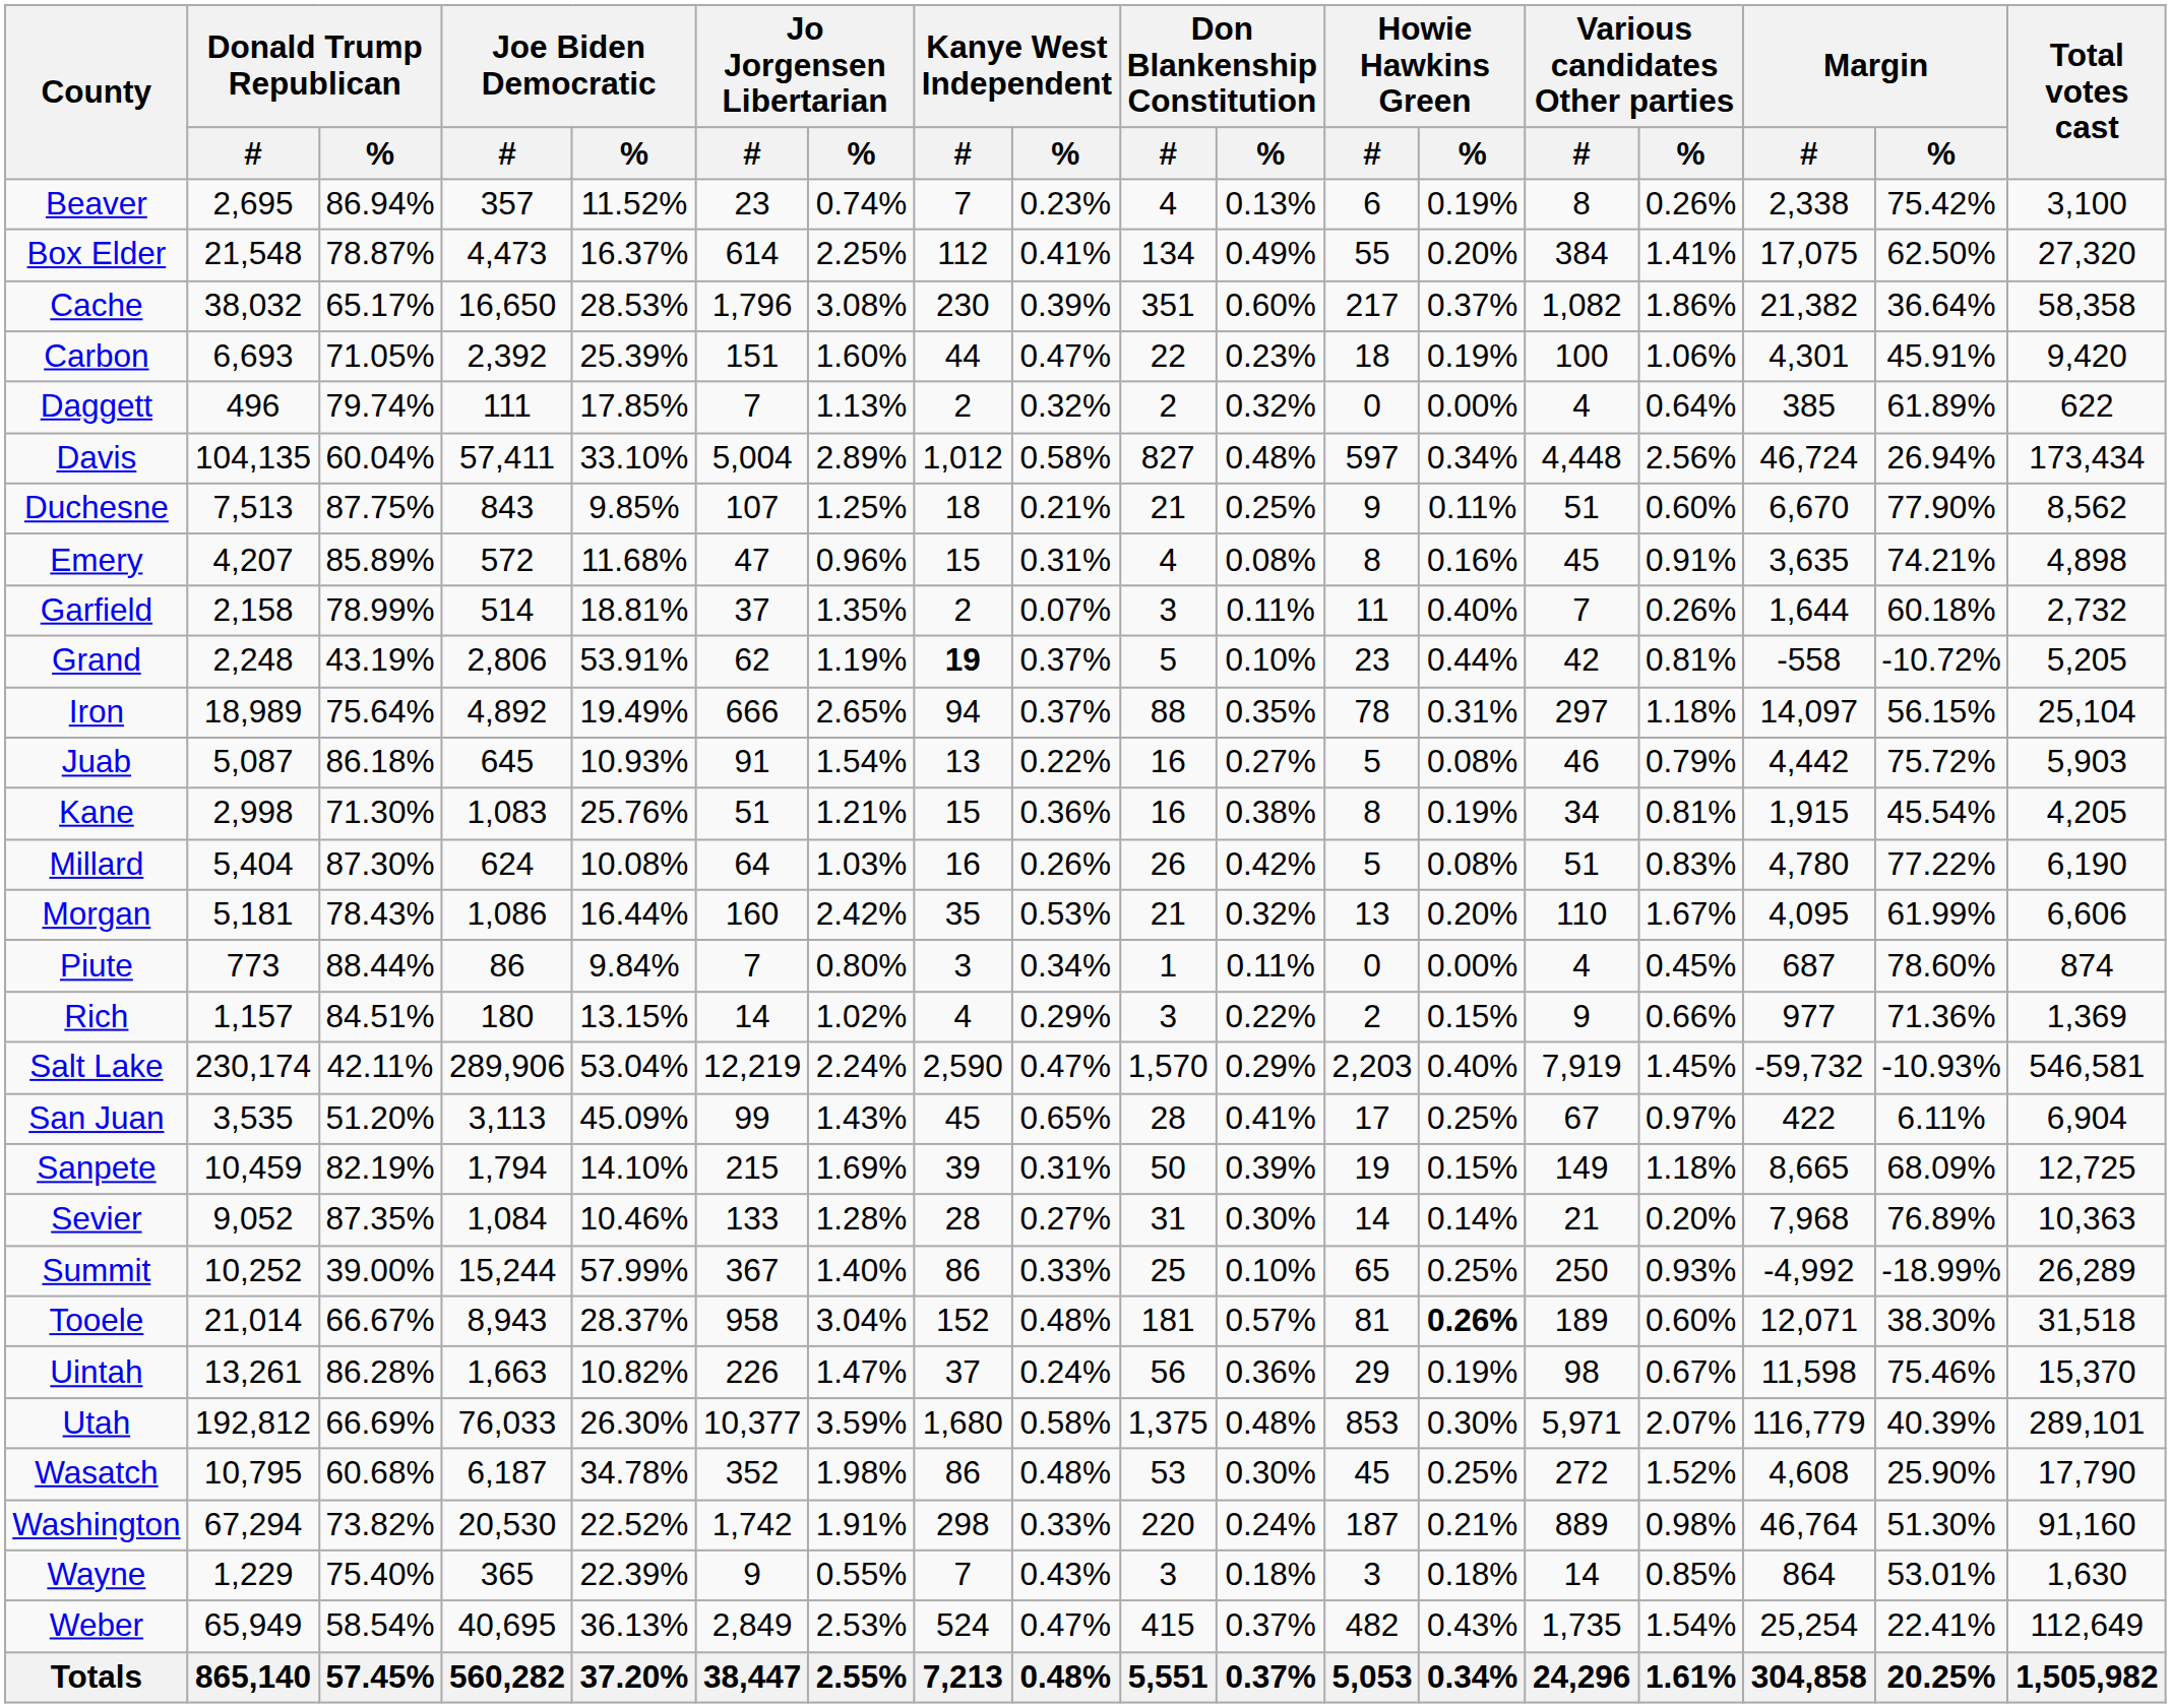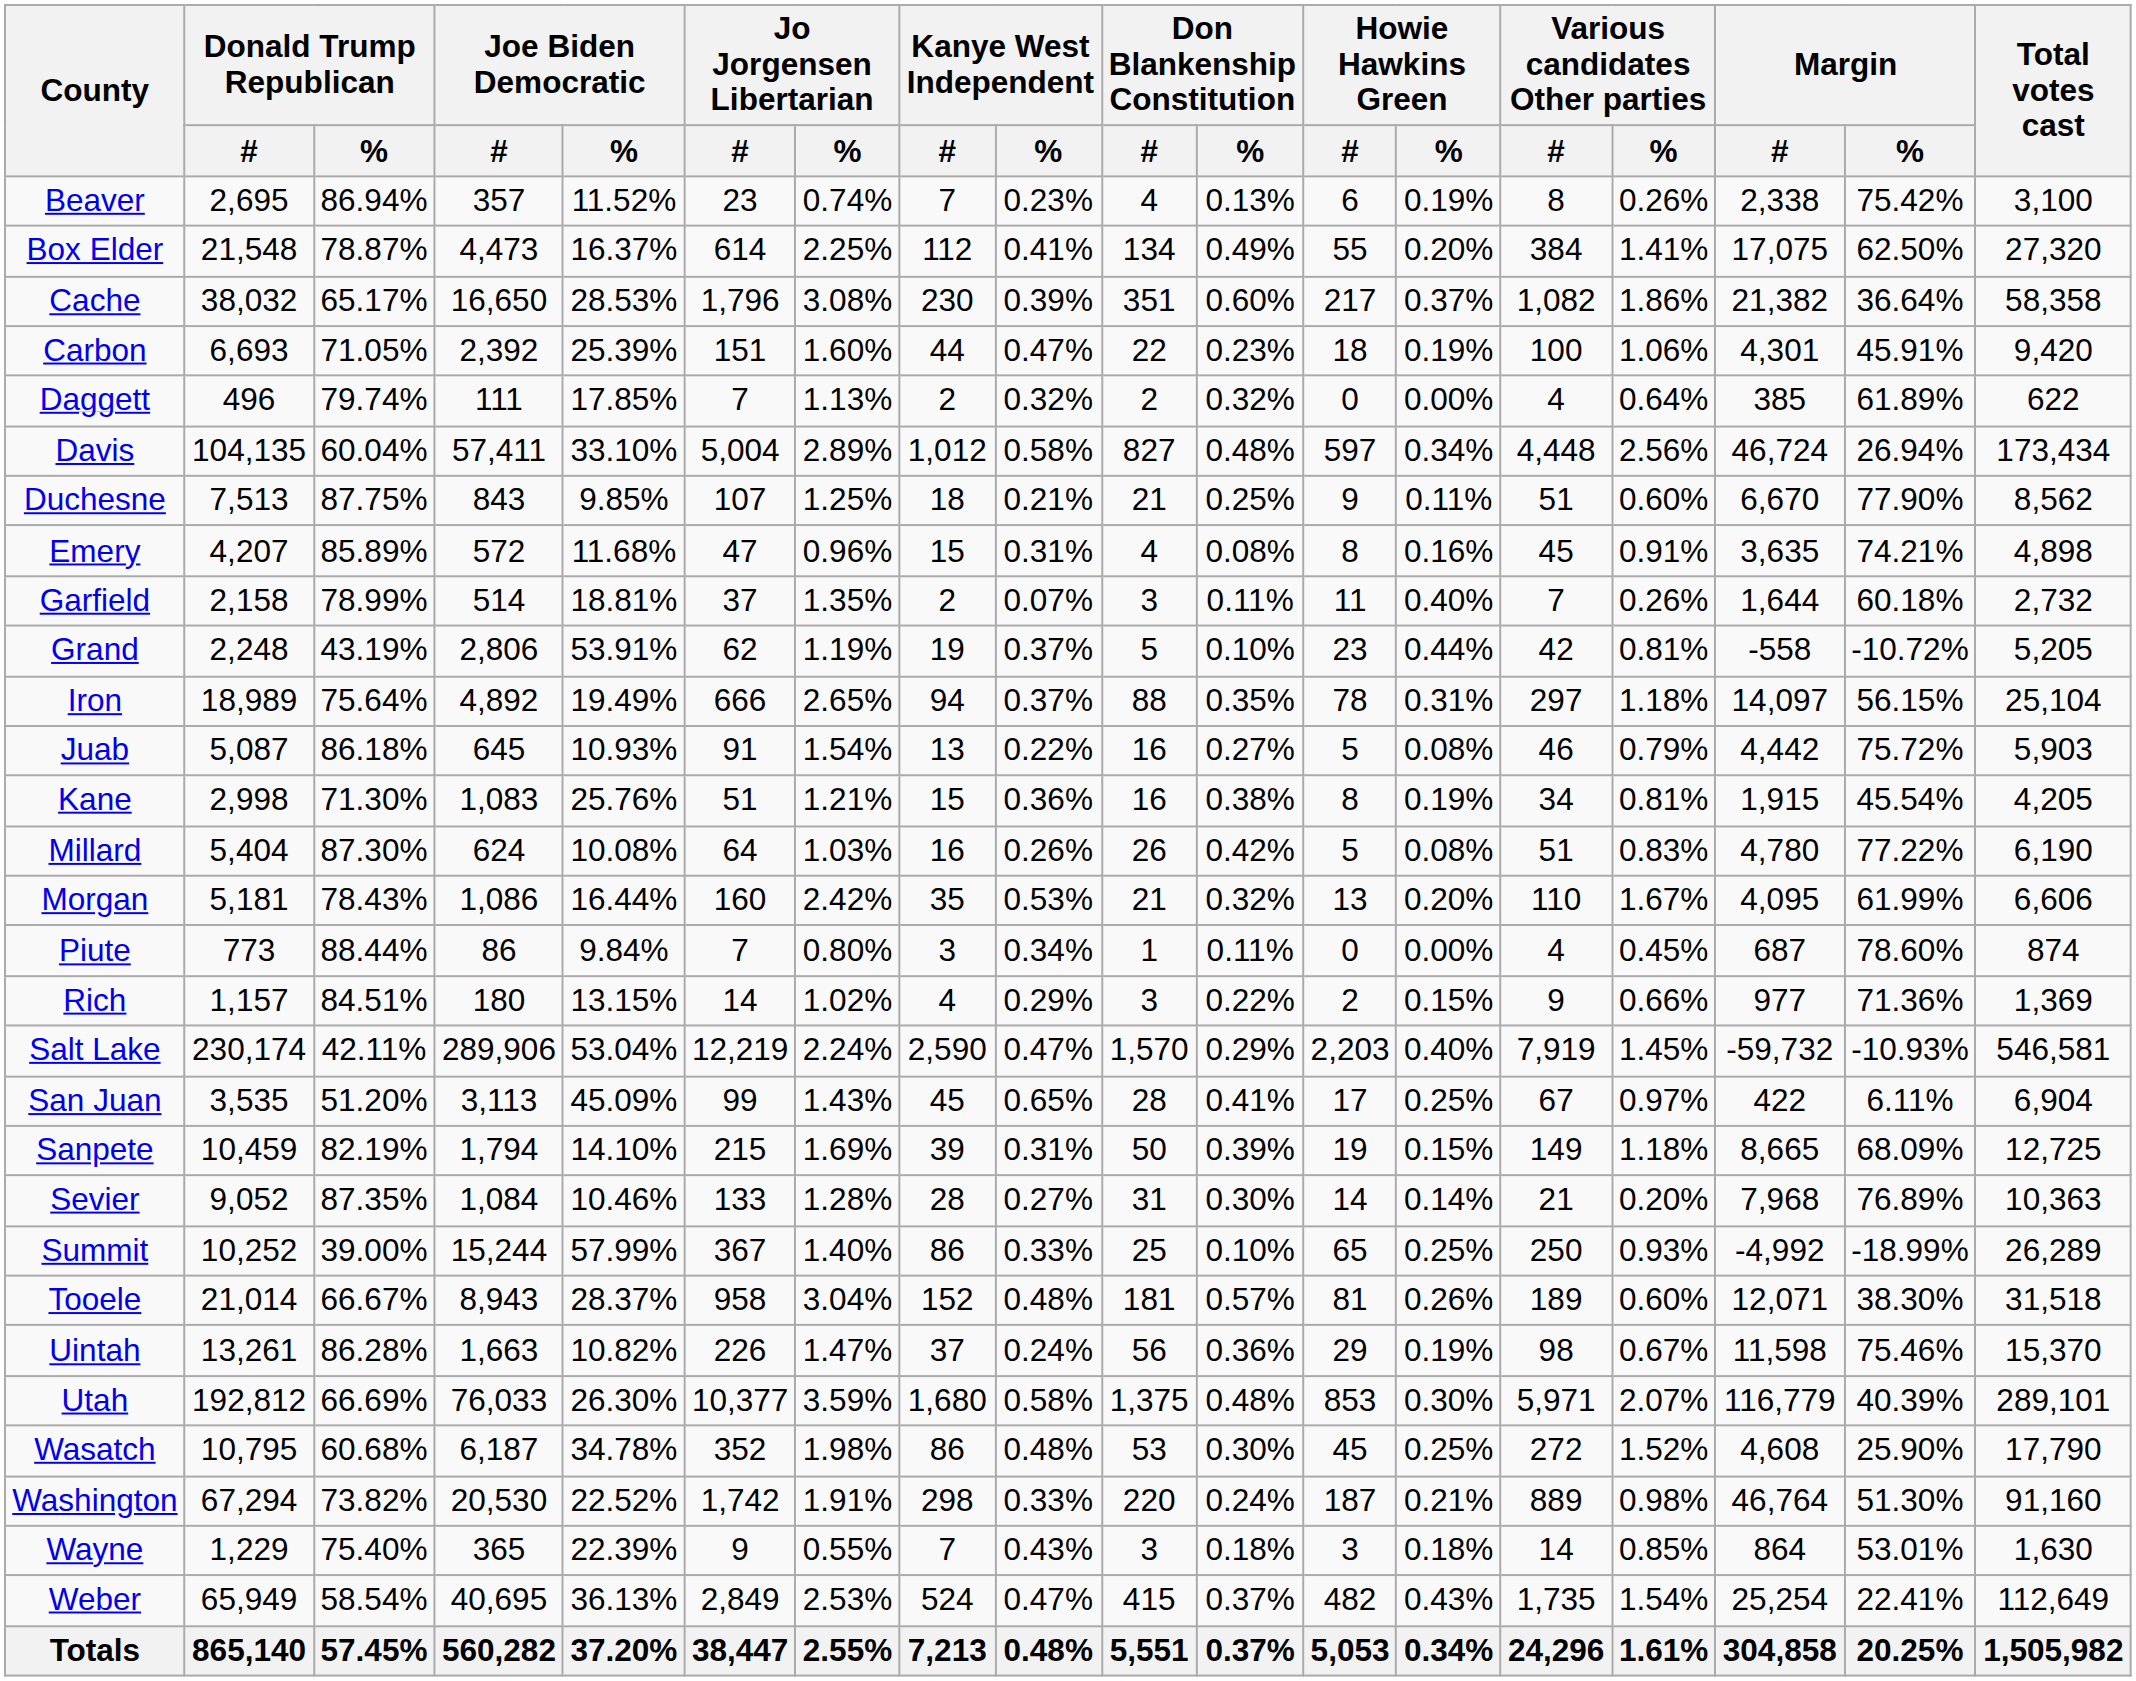Grand | Kanye West Independent / #: bold -> normal
Tooele | Howie Hawkins Green / %: bold -> normal
